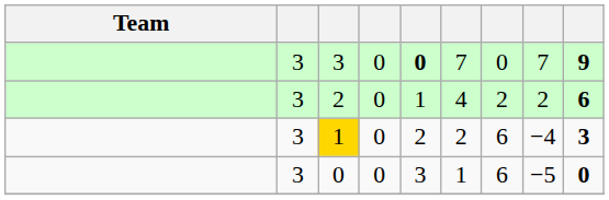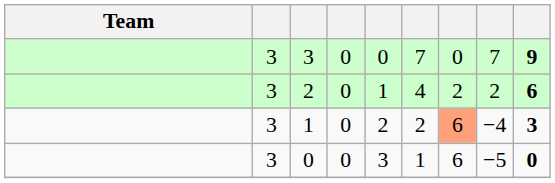row 2 | column 5: bold -> normal
row 4 | column 3: gold background -> no background
row 4 | column 7: no background -> lightsalmon background
